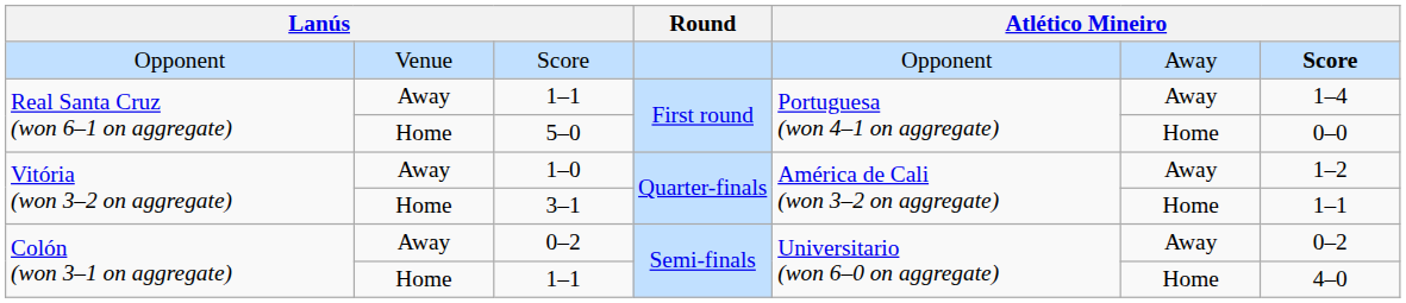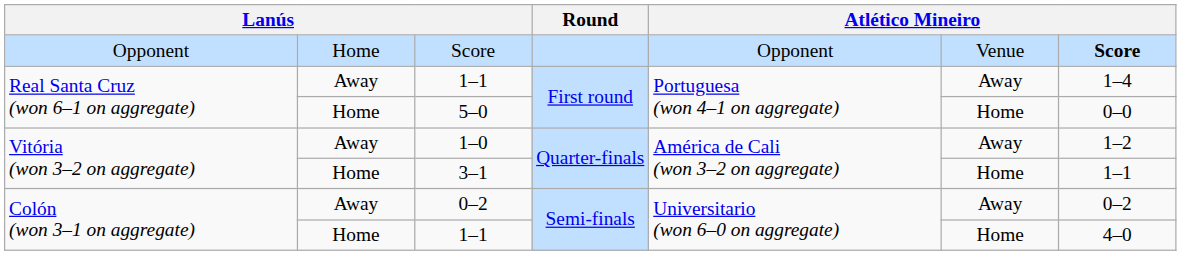row 2 | column 2: Venue -> Home
row 2 | column 6: Away -> Venue
